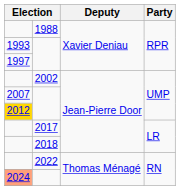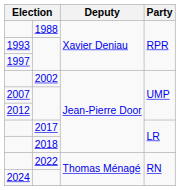2012 | column 1: gold background -> no background
2024 | column 1: lightsalmon background -> no background
